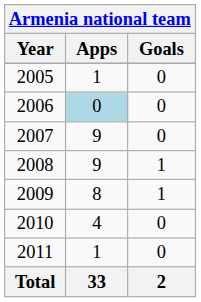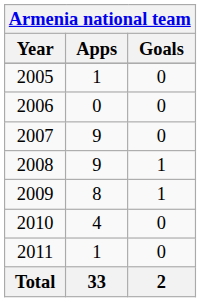2006 | Apps: lightblue background -> no background
